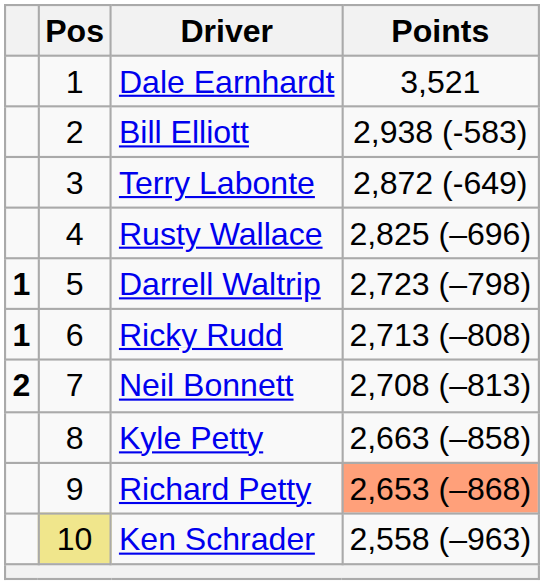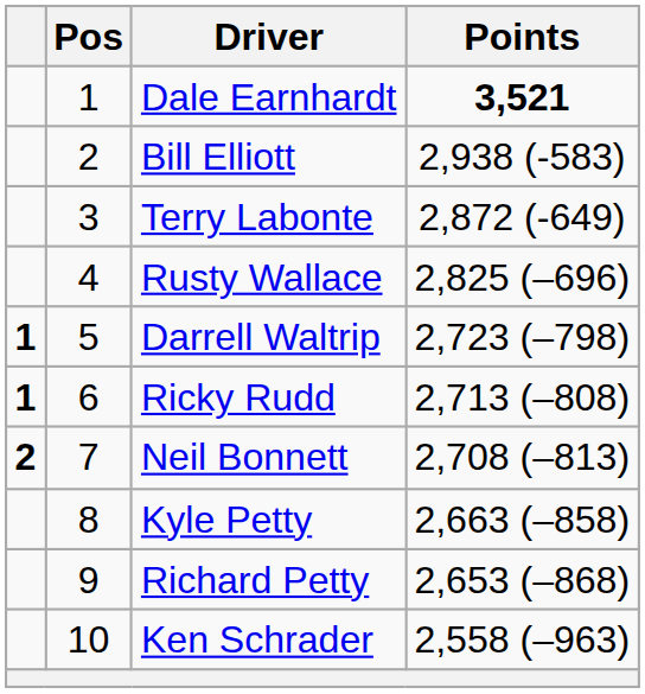Dale Earnhardt | Points: normal -> bold
Richard Petty | Points: lightsalmon background -> no background
Ken Schrader | Pos: khaki background -> no background
